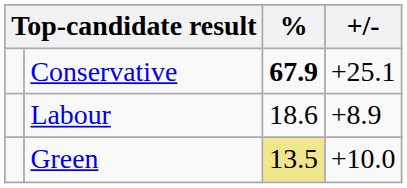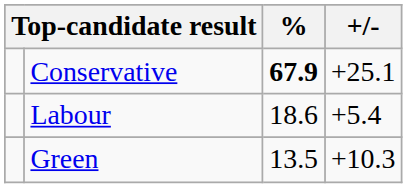Labour | +/-: +8.9 -> +5.4
Green | %: khaki background -> no background
Green | +/-: +10.0 -> +10.3
